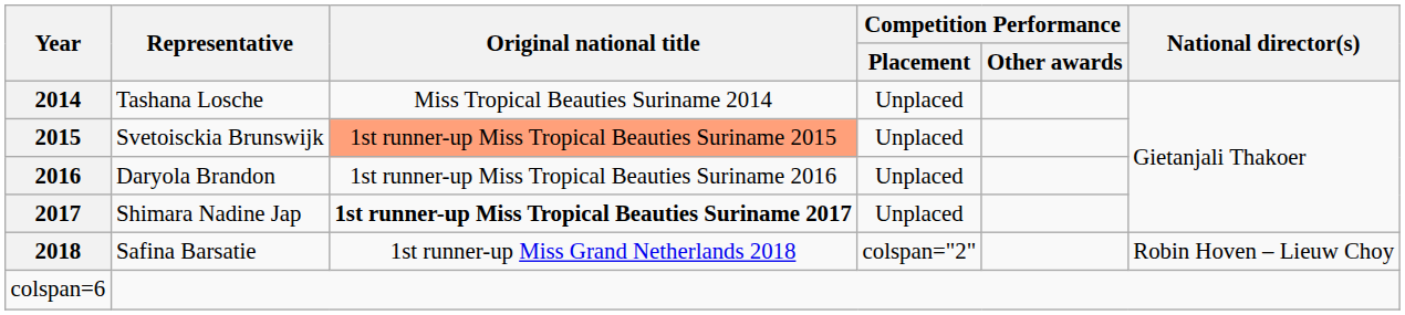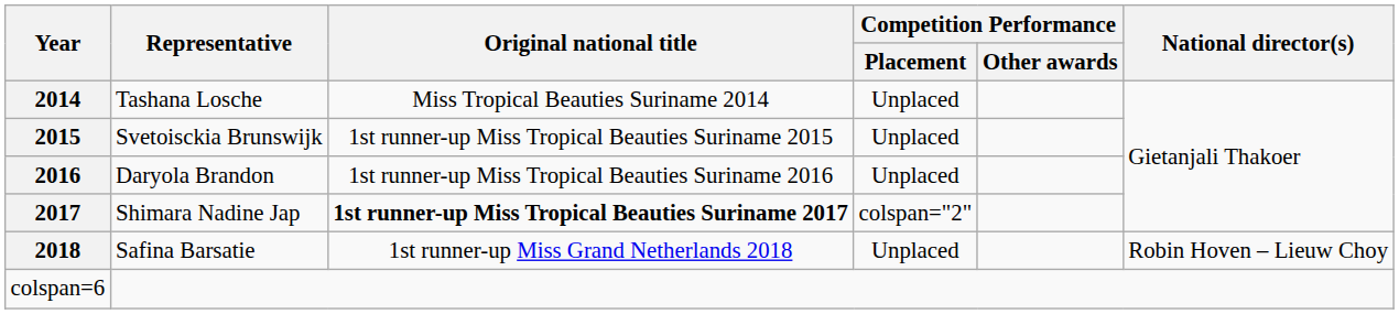Svetoisckia Brunswijk | Original national title: lightsalmon background -> no background
Shimara Nadine Jap | Competition Performance / Placement: Unplaced -> colspan="2"
Safina Barsatie | Competition Performance / Placement: colspan="2" -> Unplaced
